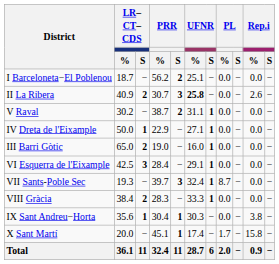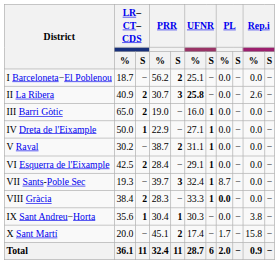rows swapped: III Barri Gòtic <-> V Raval
VI Esquerra de l'Eixample | LR–CT–CDS / S: 3 -> 2
VIII Gràcia | PL / %: normal -> bold
X Sant Martí | PRR / S: 1 -> 2
